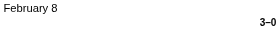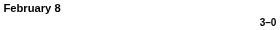February 8 | column 1: normal -> bold
